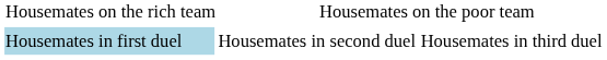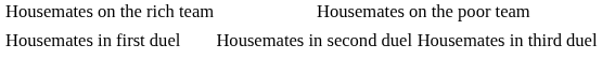Housemates in first duel | column 1: lightblue background -> no background
